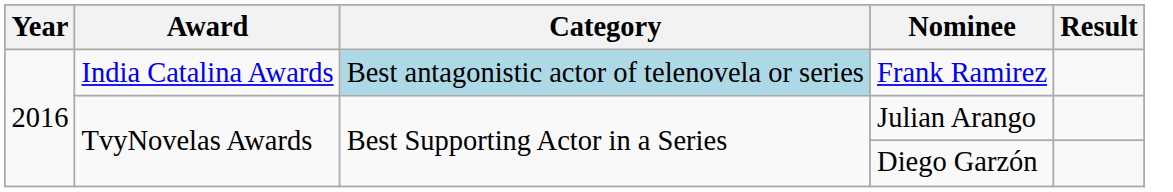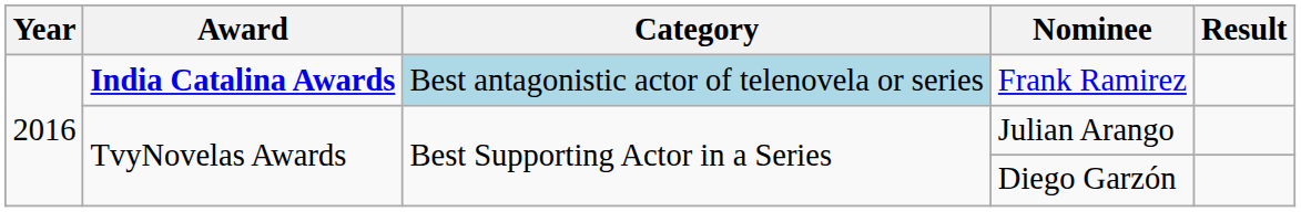Frank Ramirez | Award: normal -> bold
